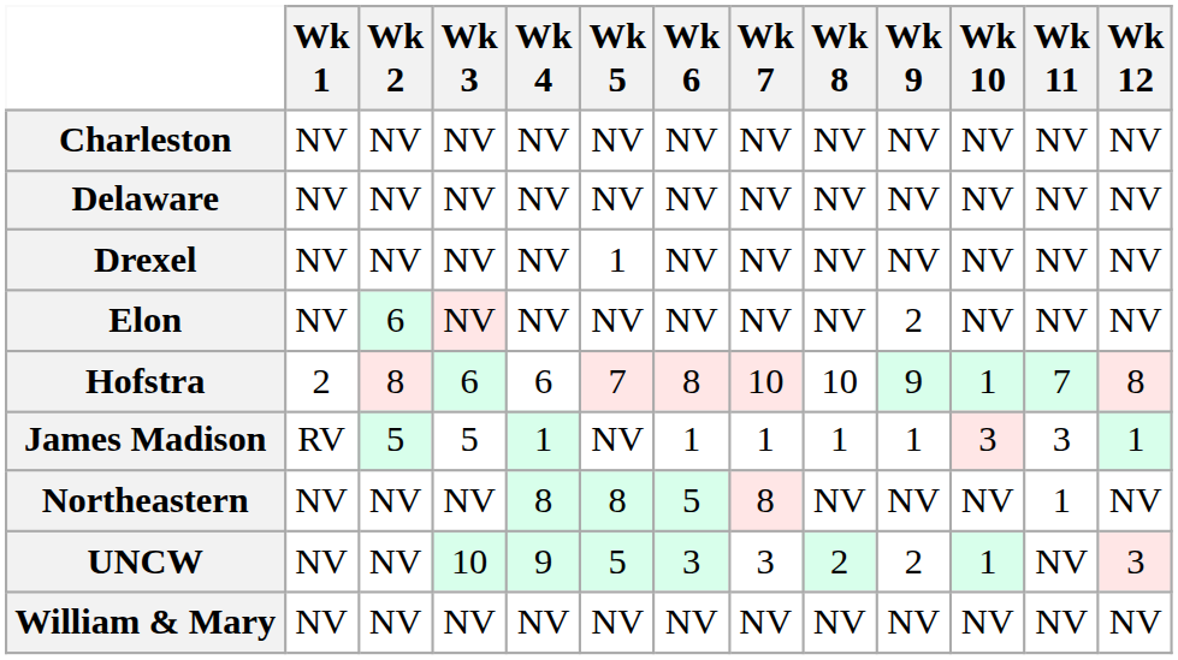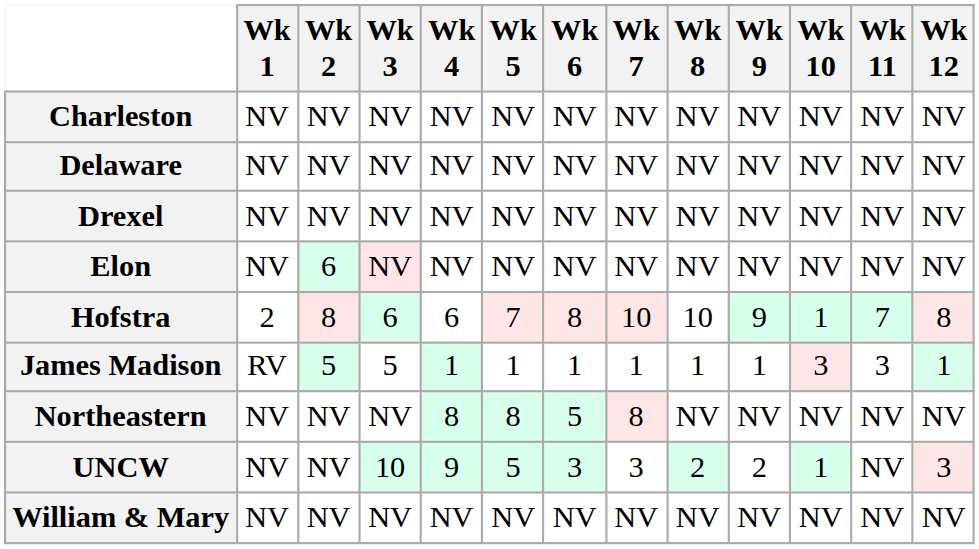Drexel | Wk 5: 1 -> NV
Elon | Wk 9: 2 -> NV
James Madison | Wk 5: NV -> 1
Northeastern | Wk 11: 1 -> NV
